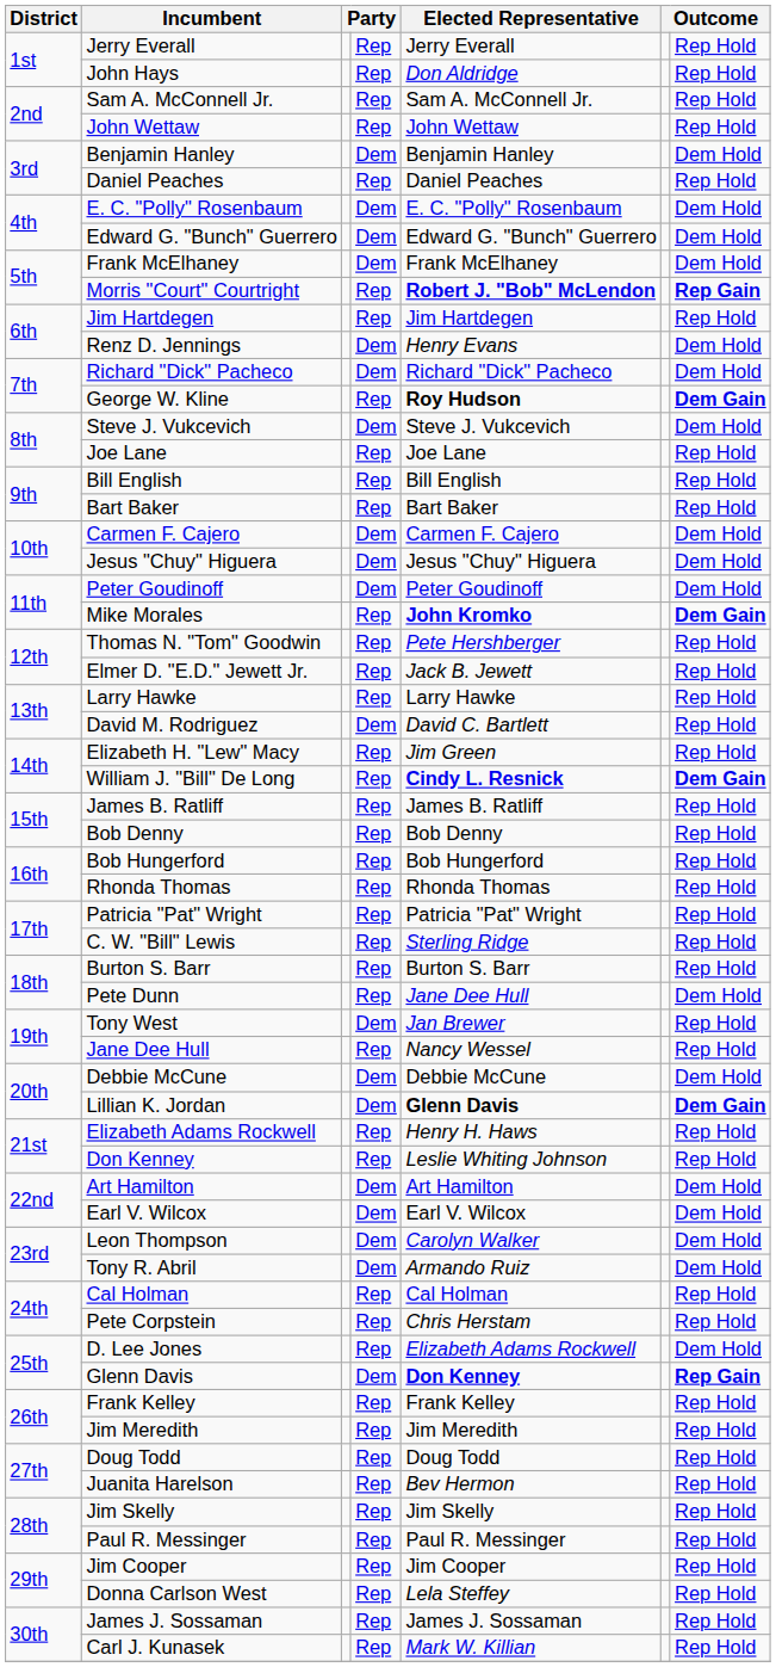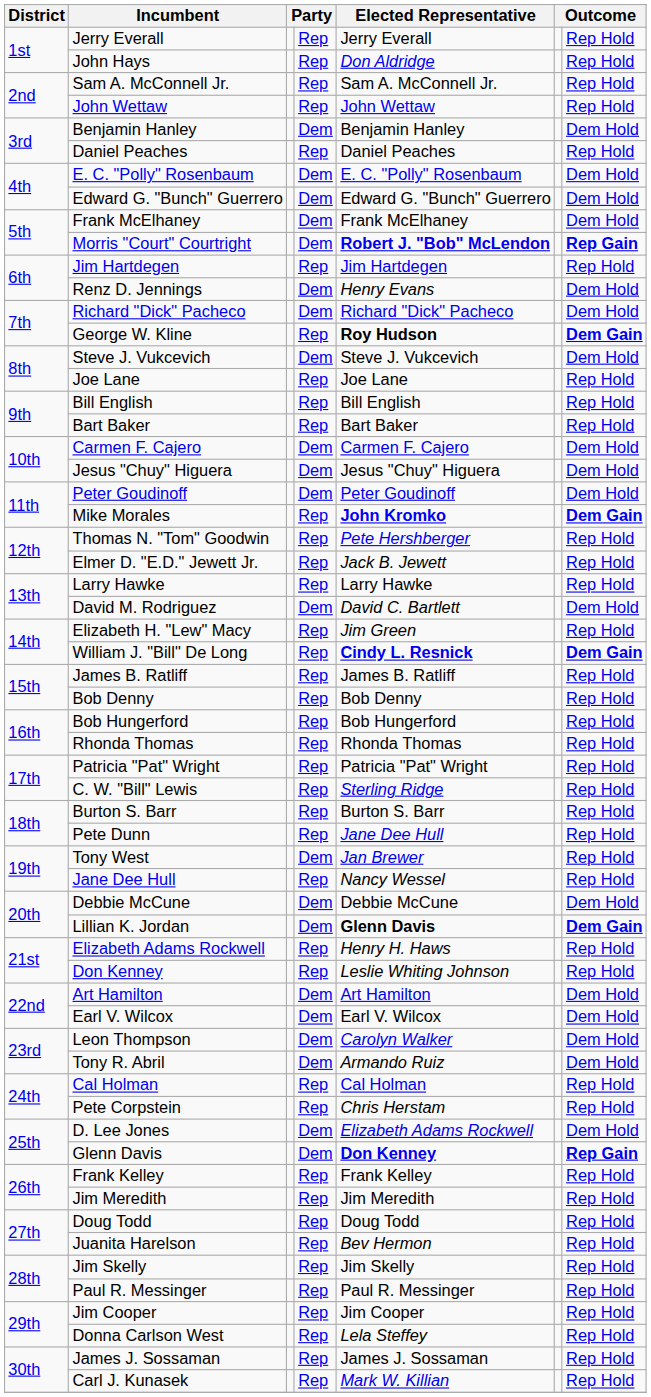Morris "Court" Courtright | column 4: Rep -> Dem
David M. Rodriguez | column 7: Rep Hold -> Dem Hold
Pete Dunn | column 7: Dem Hold -> Rep Hold
D. Lee Jones | column 4: Rep -> Dem
